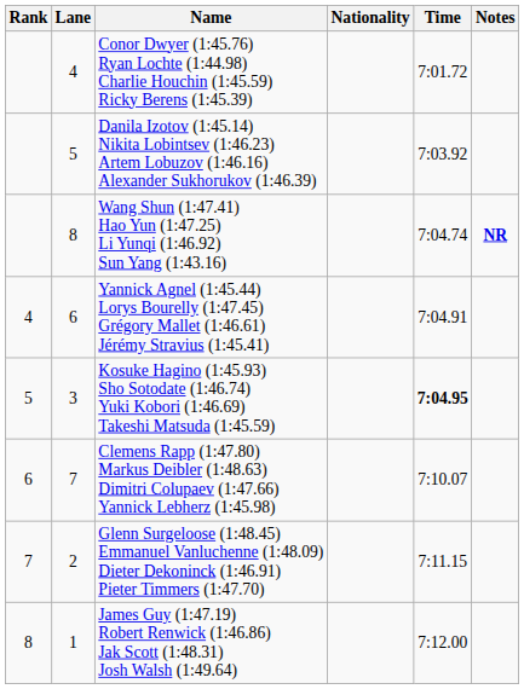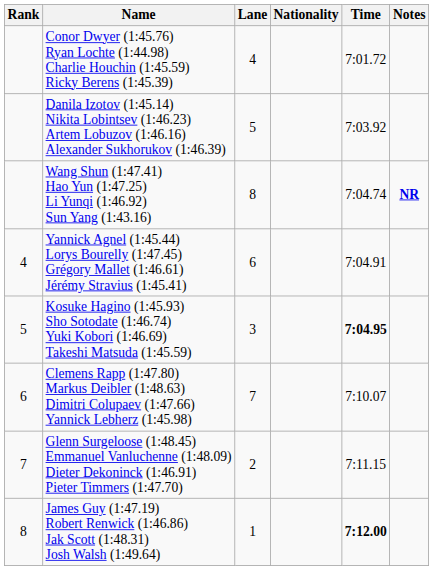columns swapped: Lane <-> Name
row 9 | Time: normal -> bold
